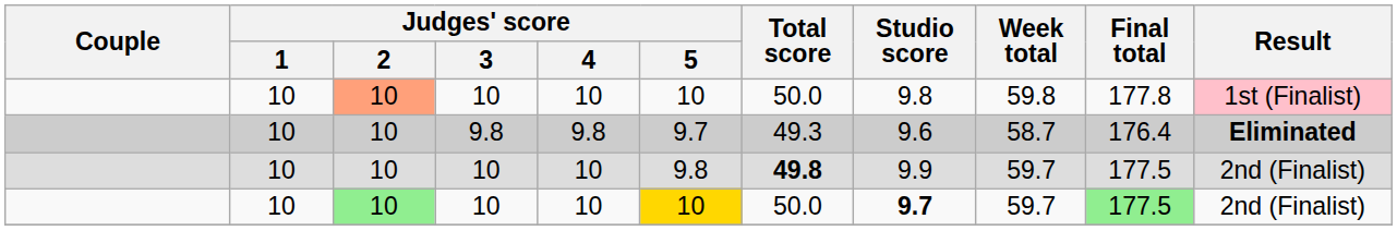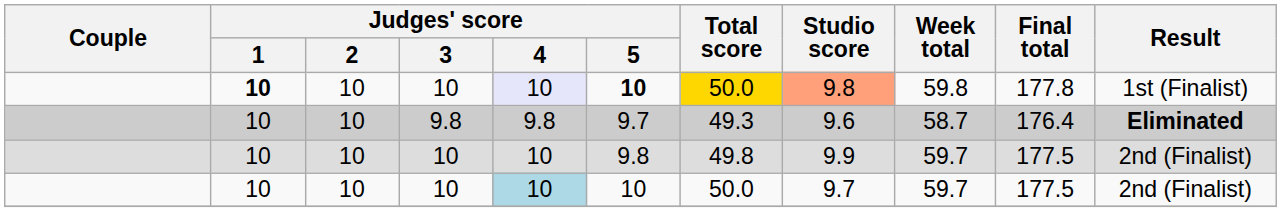row 3 | Judges' score / 1: normal -> bold
row 3 | Judges' score / 2: lightsalmon background -> no background
row 3 | Judges' score / 4: no background -> lavender background
row 3 | Judges' score / 5: normal -> bold
row 3 | Total score: no background -> gold background
row 3 | Studio score: no background -> lightsalmon background
row 3 | Result: pink background -> no background
row 5 | Total score: bold -> normal
row 6 | Judges' score / 2: lightgreen background -> no background
row 6 | Judges' score / 4: no background -> lightblue background
row 6 | Judges' score / 5: gold background -> no background
row 6 | Studio score: bold -> normal
row 6 | Final total: lightgreen background -> no background
